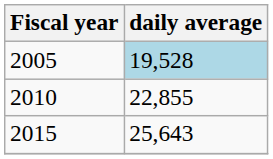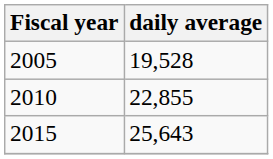2005 | daily average: lightblue background -> no background
